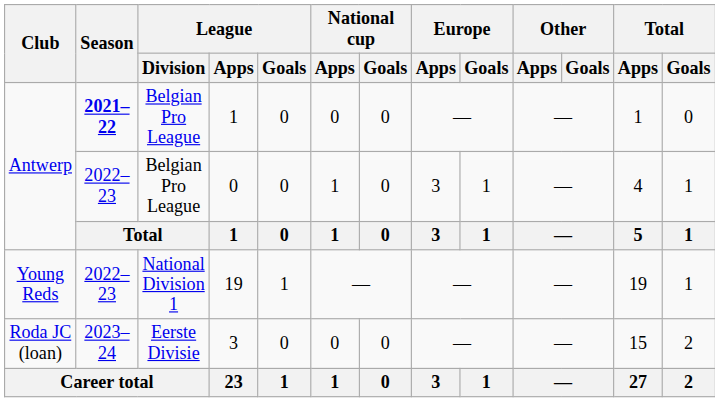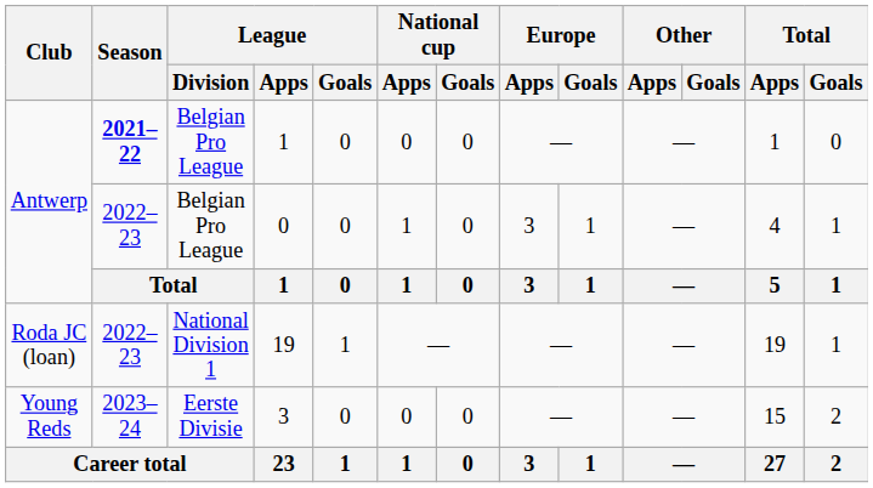row 6 | Club: Young Reds -> Roda JC (loan)
row 7 | Club: Roda JC (loan) -> Young Reds
